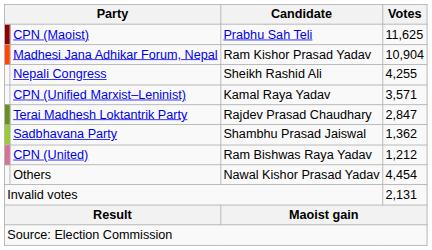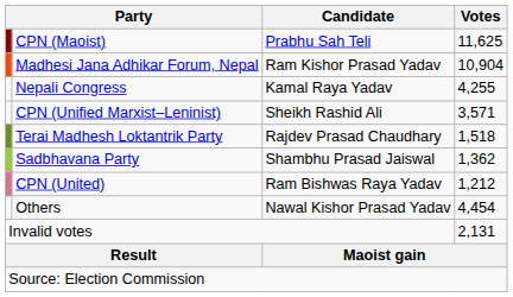Nepali Congress | Candidate: Sheikh Rashid Ali -> Kamal Raya Yadav
CPN (Unified Marxist–Leninist) | Candidate: Kamal Raya Yadav -> Sheikh Rashid Ali
Terai Madhesh Loktantrik Party | Votes: 2,847 -> 1,518
